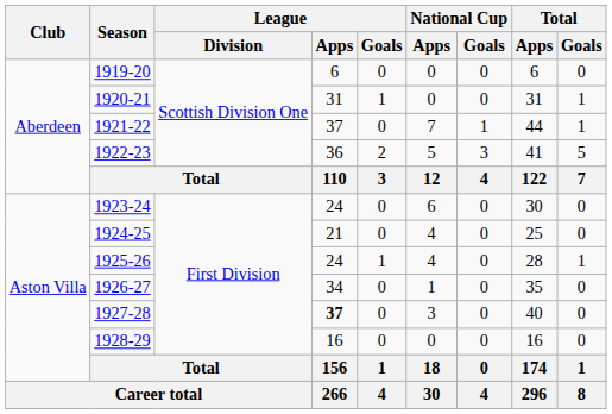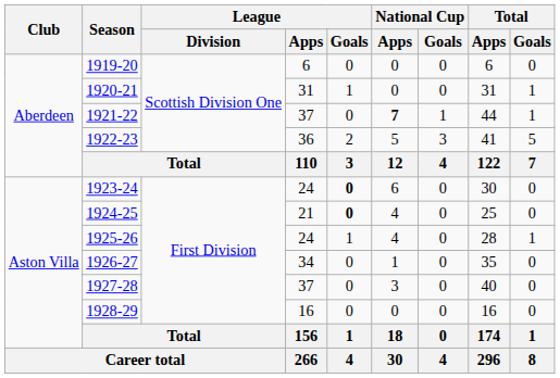1921-22 | National Cup / Apps: normal -> bold
1923-24 | League / Goals: normal -> bold
1924-25 | League / Goals: normal -> bold
1927-28 | League / Apps: bold -> normal
